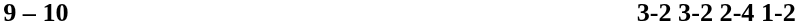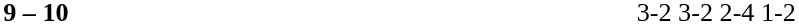row 1 | column 2: bold -> normal
